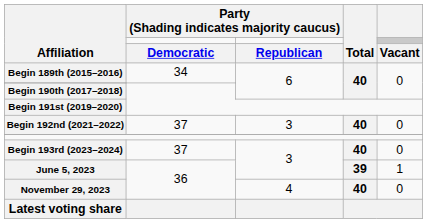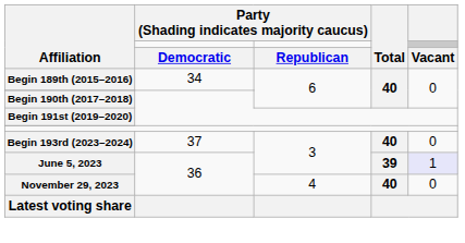- row: Begin 192nd (2021–2022) | 37 | 3 | 40 | 0
June 5, 2023 | column 5: no background -> lavender background
